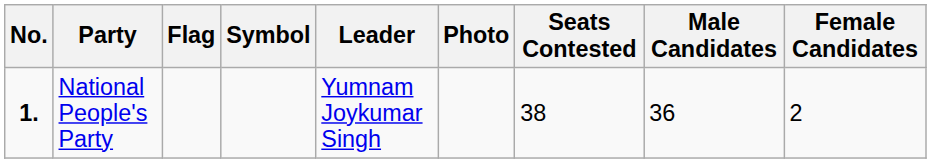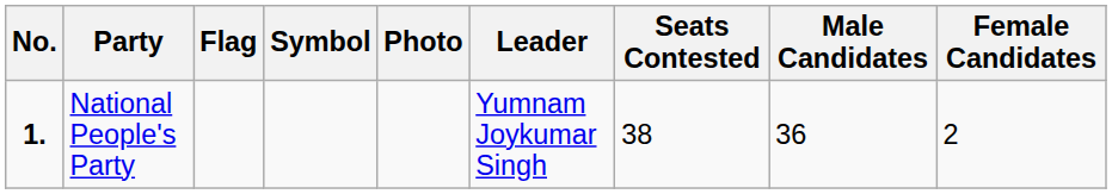columns swapped: Leader <-> Photo
